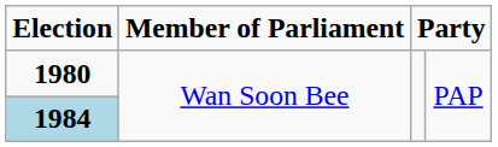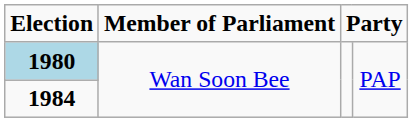1980 | Election: no background -> lightblue background
1984 | Election: lightblue background -> no background
